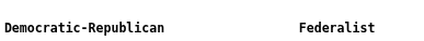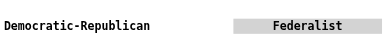Democratic-Republican | 47: no background -> lightgrey background
